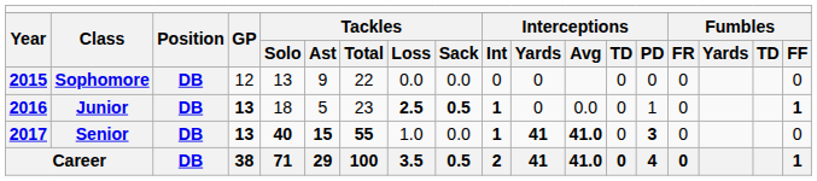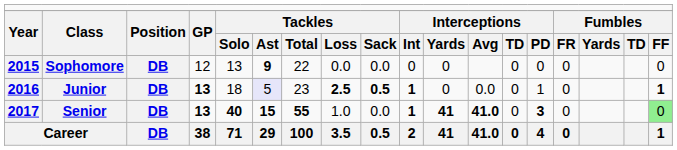Sophomore | column 6: normal -> bold
Junior | column 6: no background -> lavender background
Senior | column 18: no background -> lightgreen background
